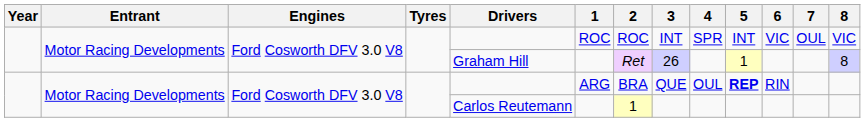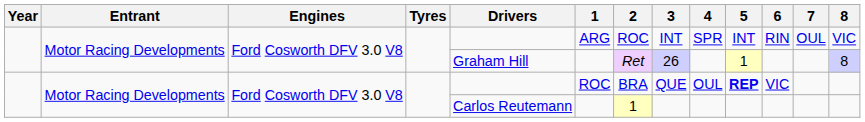row 2 | 1: ROC -> ARG
row 2 | 6: VIC -> RIN
row 4 | 1: ARG -> ROC
row 4 | 6: RIN -> VIC
